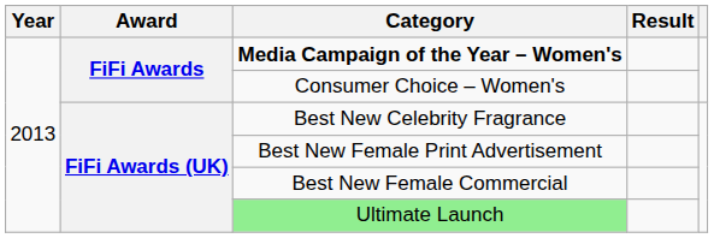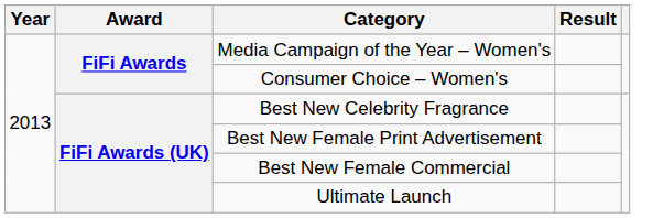Media Campaign of the Year – Women's | Category: bold -> normal
Ultimate Launch | Category: lightgreen background -> no background
